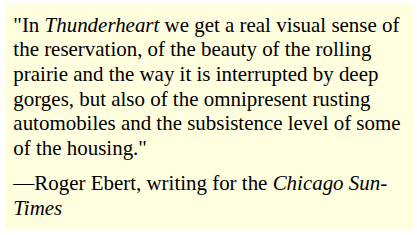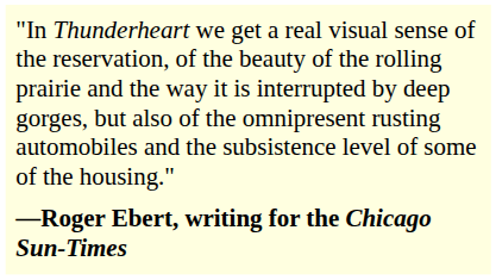row 2 | column 1: normal -> bold
